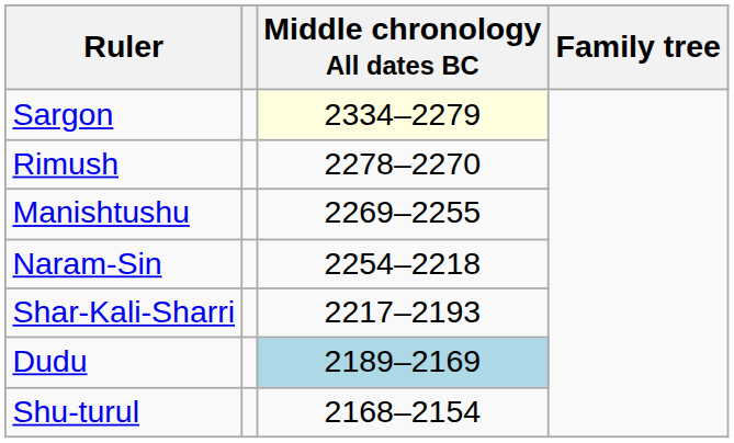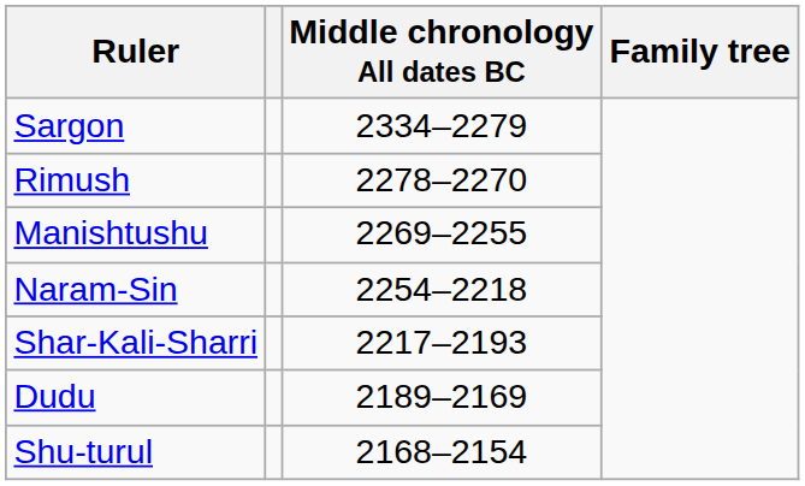Sargon | Middle chronology All dates BC: lightyellow background -> no background
Dudu | Middle chronology All dates BC: lightblue background -> no background
